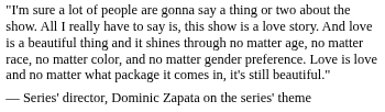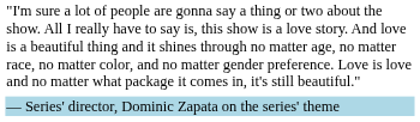row 2 | column 1: no background -> lightblue background
